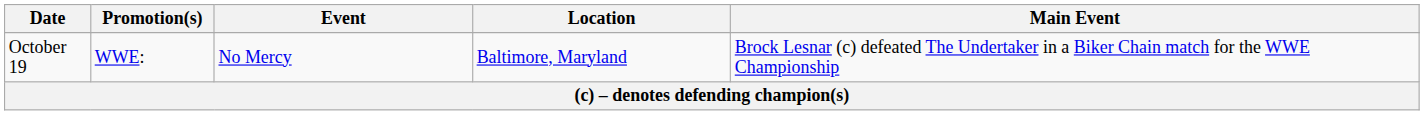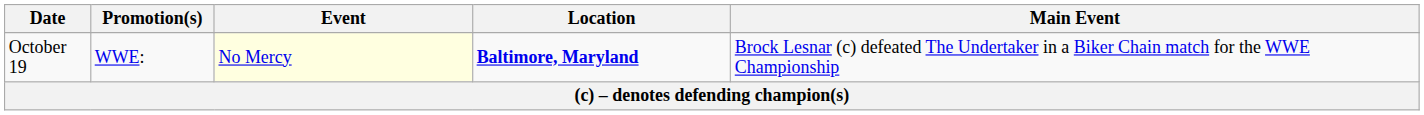October 19 | Event: no background -> lightyellow background
October 19 | Location: normal -> bold
